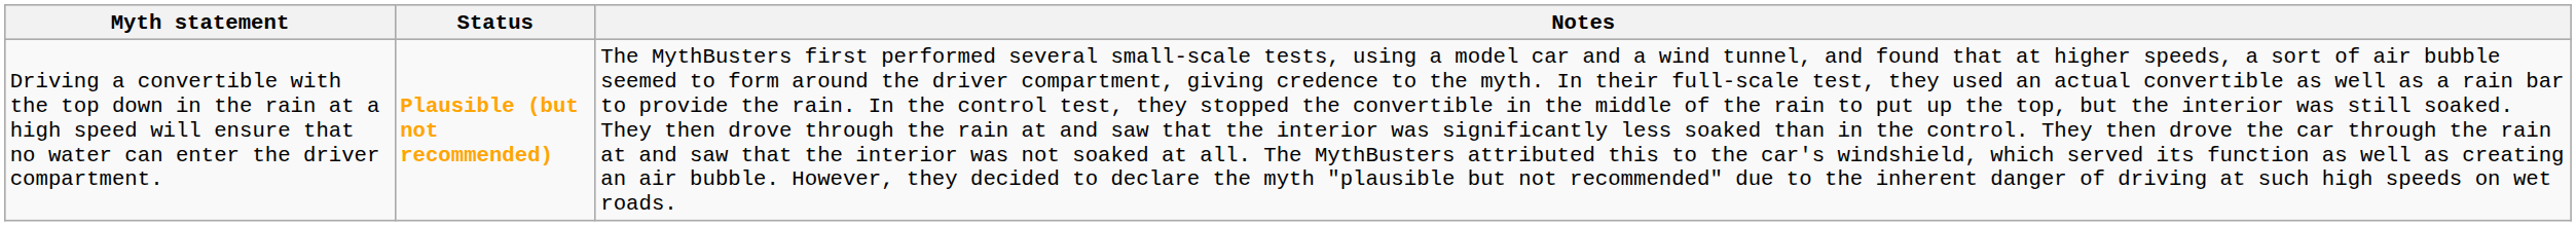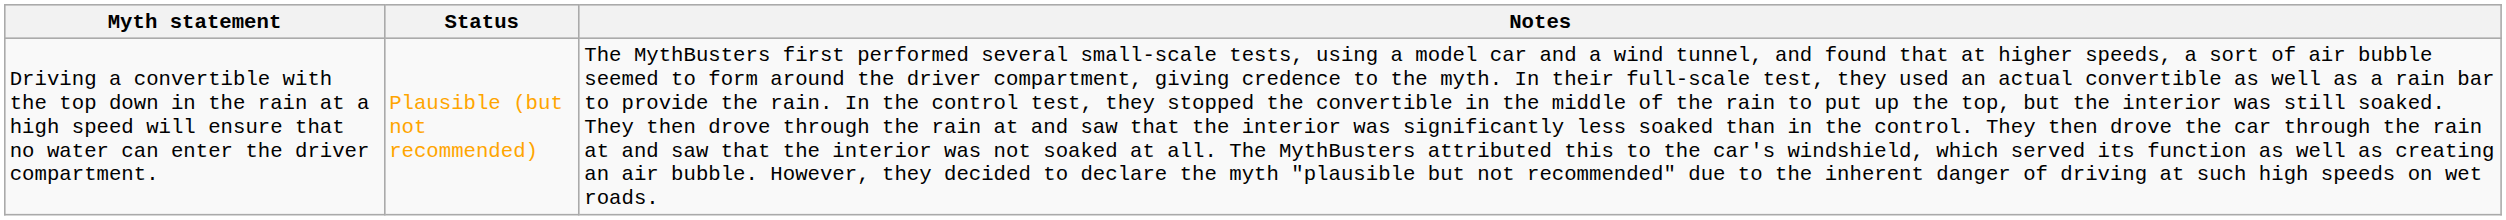row 2 | Status: bold -> normal
